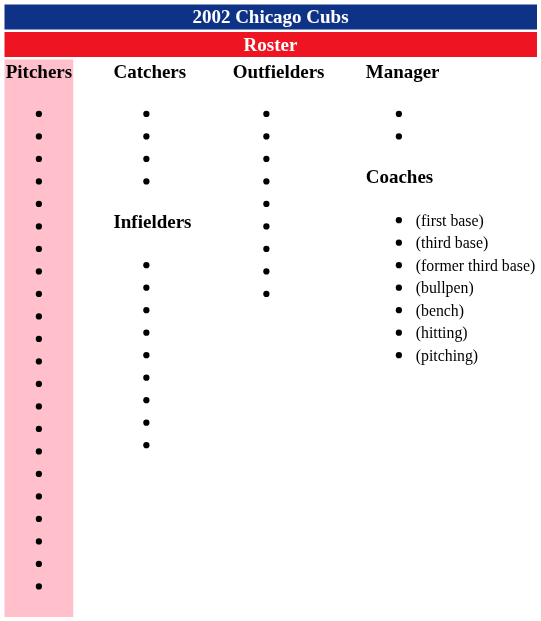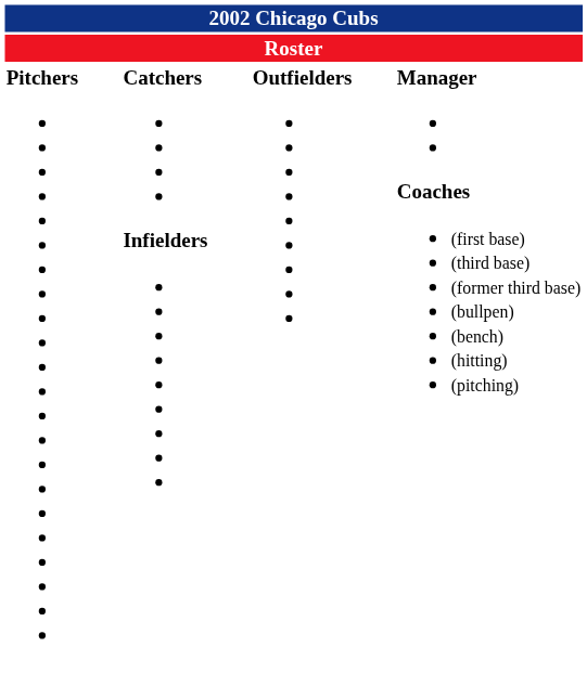Pitchers | column 1: pink background -> no background
